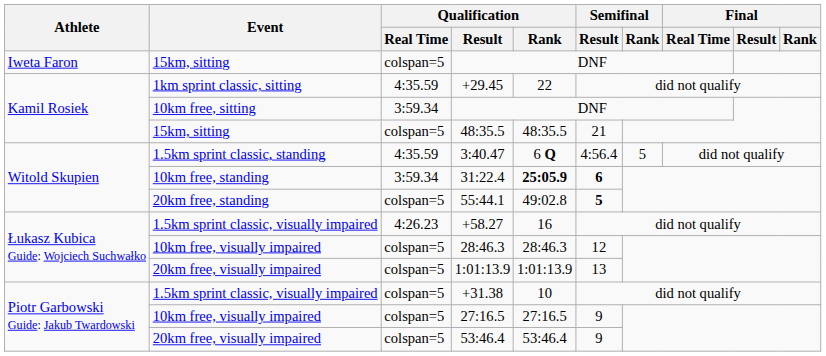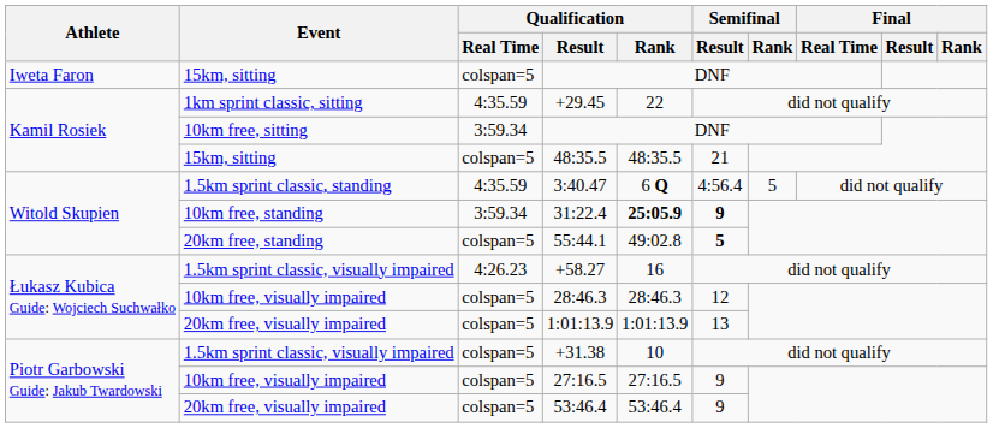31:22.4 | Semifinal / Result: 6 -> 9
